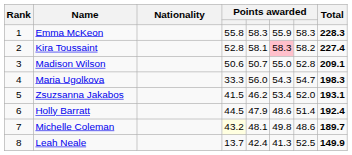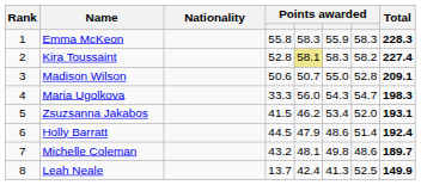Kira Toussaint | column 5: no background -> khaki background
Kira Toussaint | column 6: pink background -> no background
Michelle Coleman | column 4: lightyellow background -> no background
